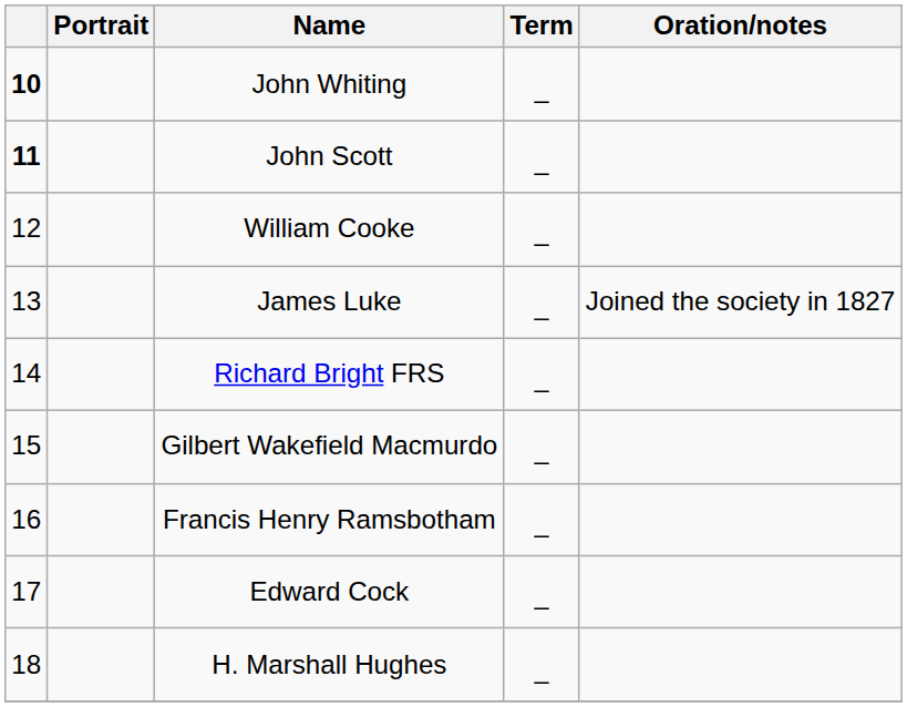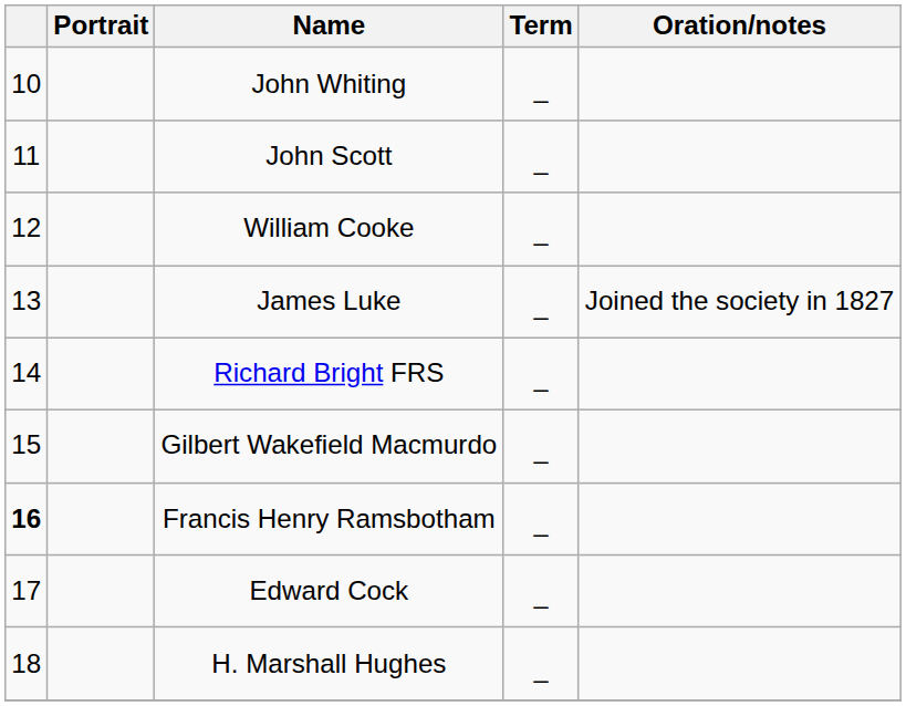John Whiting | column 1: bold -> normal
John Scott | column 1: bold -> normal
Francis Henry Ramsbotham | column 1: normal -> bold
